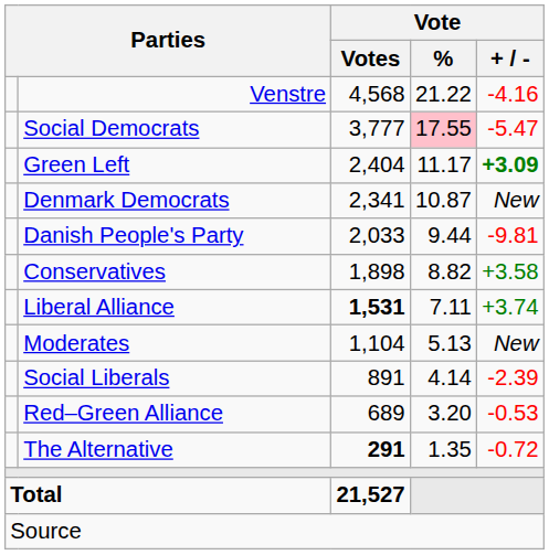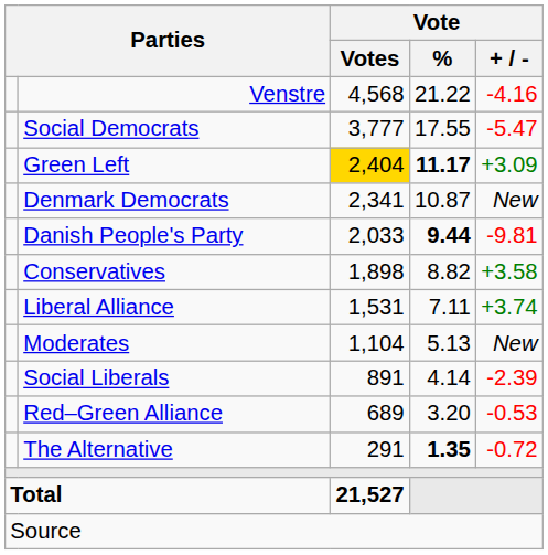Social Democrats | Vote / %: pink background -> no background
Green Left | Vote / Votes: no background -> gold background
Green Left | Vote / %: normal -> bold
Green Left | Vote / + / -: bold -> normal
Danish People's Party | Vote / %: normal -> bold
Liberal Alliance | Vote / Votes: bold -> normal
The Alternative | Vote / Votes: bold -> normal
The Alternative | Vote / %: normal -> bold
